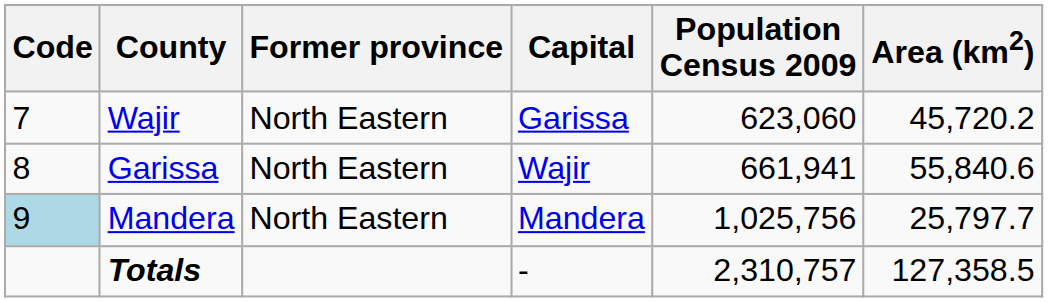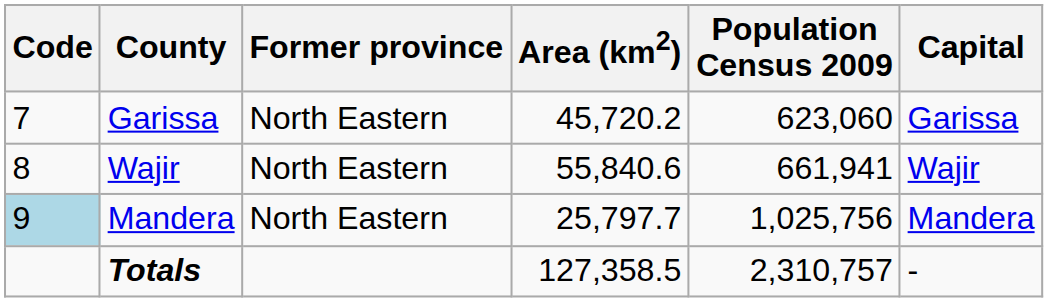columns swapped: Area (km2) <-> Capital
row 2 | County: Wajir -> Garissa
row 3 | County: Garissa -> Wajir
